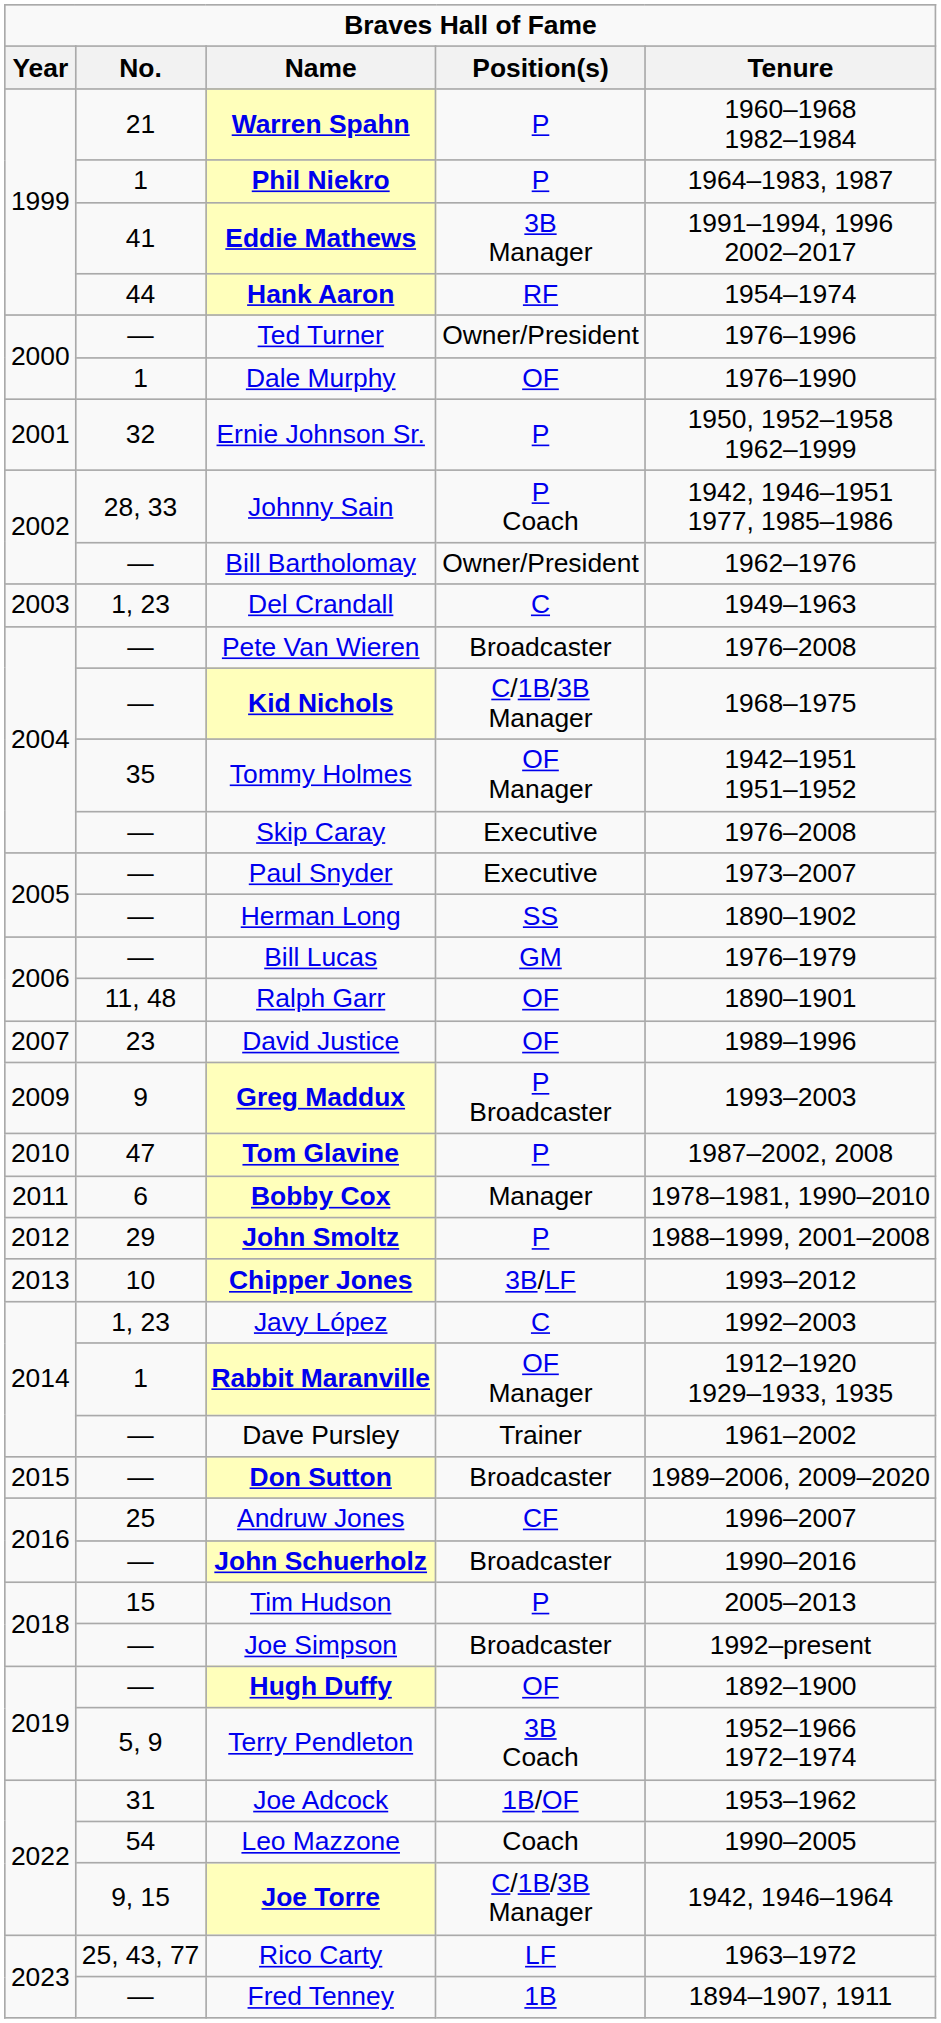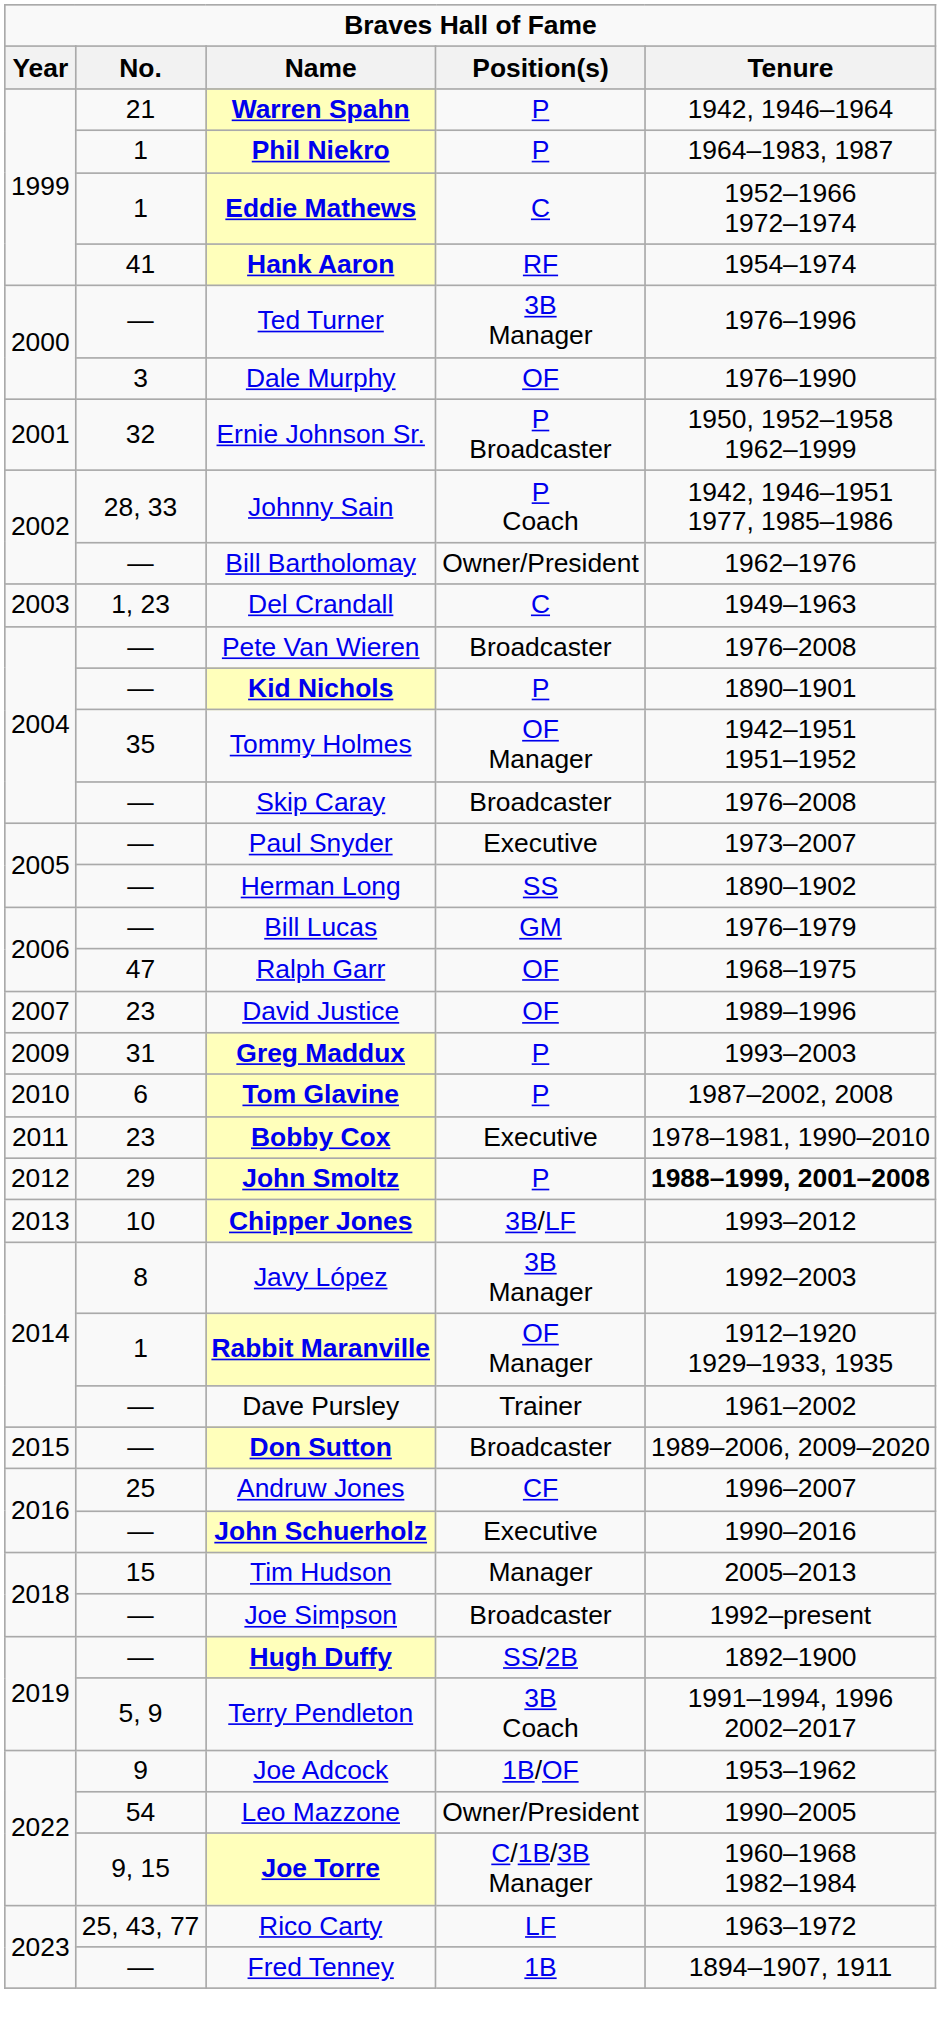Warren Spahn | Tenure: 1960–1968 1982–1984 -> 1942, 1946–1964
Eddie Mathews | No.: 41 -> 1
Eddie Mathews | Position(s): 3B Manager -> C
Eddie Mathews | Tenure: 1991–1994, 1996 2002–2017 -> 1952–1966 1972–1974
Hank Aaron | No.: 44 -> 41
Ted Turner | Position(s): Owner/President -> 3B Manager
Dale Murphy | No.: 1 -> 3
Ernie Johnson Sr. | Position(s): P -> P Broadcaster
Kid Nichols | Position(s): C/1B/3B Manager -> P
Kid Nichols | Tenure: 1968–1975 -> 1890–1901
Skip Caray | Position(s): Executive -> Broadcaster
Ralph Garr | No.: 11, 48 -> 47
Ralph Garr | Tenure: 1890–1901 -> 1968–1975
Greg Maddux | No.: 9 -> 31
Greg Maddux | Position(s): P Broadcaster -> P
Tom Glavine | No.: 47 -> 6
Bobby Cox | No.: 6 -> 23
Bobby Cox | Position(s): Manager -> Executive
John Smoltz | Tenure: normal -> bold
Javy López | No.: 1, 23 -> 8
Javy López | Position(s): C -> 3B Manager
John Schuerholz | Position(s): Broadcaster -> Executive
Tim Hudson | Position(s): P -> Manager
Hugh Duffy | Position(s): OF -> SS/2B
Terry Pendleton | Tenure: 1952–1966 1972–1974 -> 1991–1994, 1996 2002–2017
Joe Adcock | No.: 31 -> 9
Leo Mazzone | Position(s): Coach -> Owner/President
Joe Torre | Tenure: 1942, 1946–1964 -> 1960–1968 1982–1984
